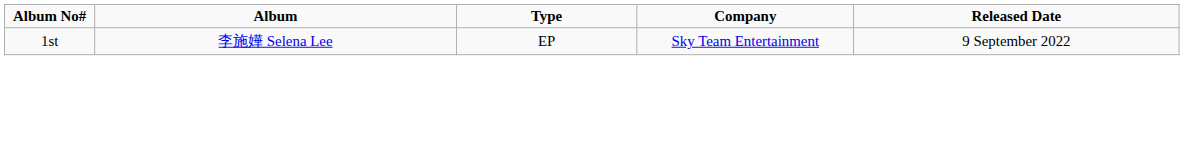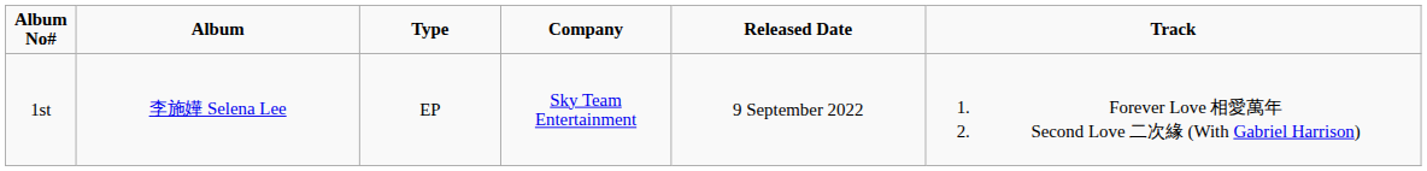+ column: Track | Forever Love 相愛萬年 Second Love 二次緣 (With Gabriel Harrison)
